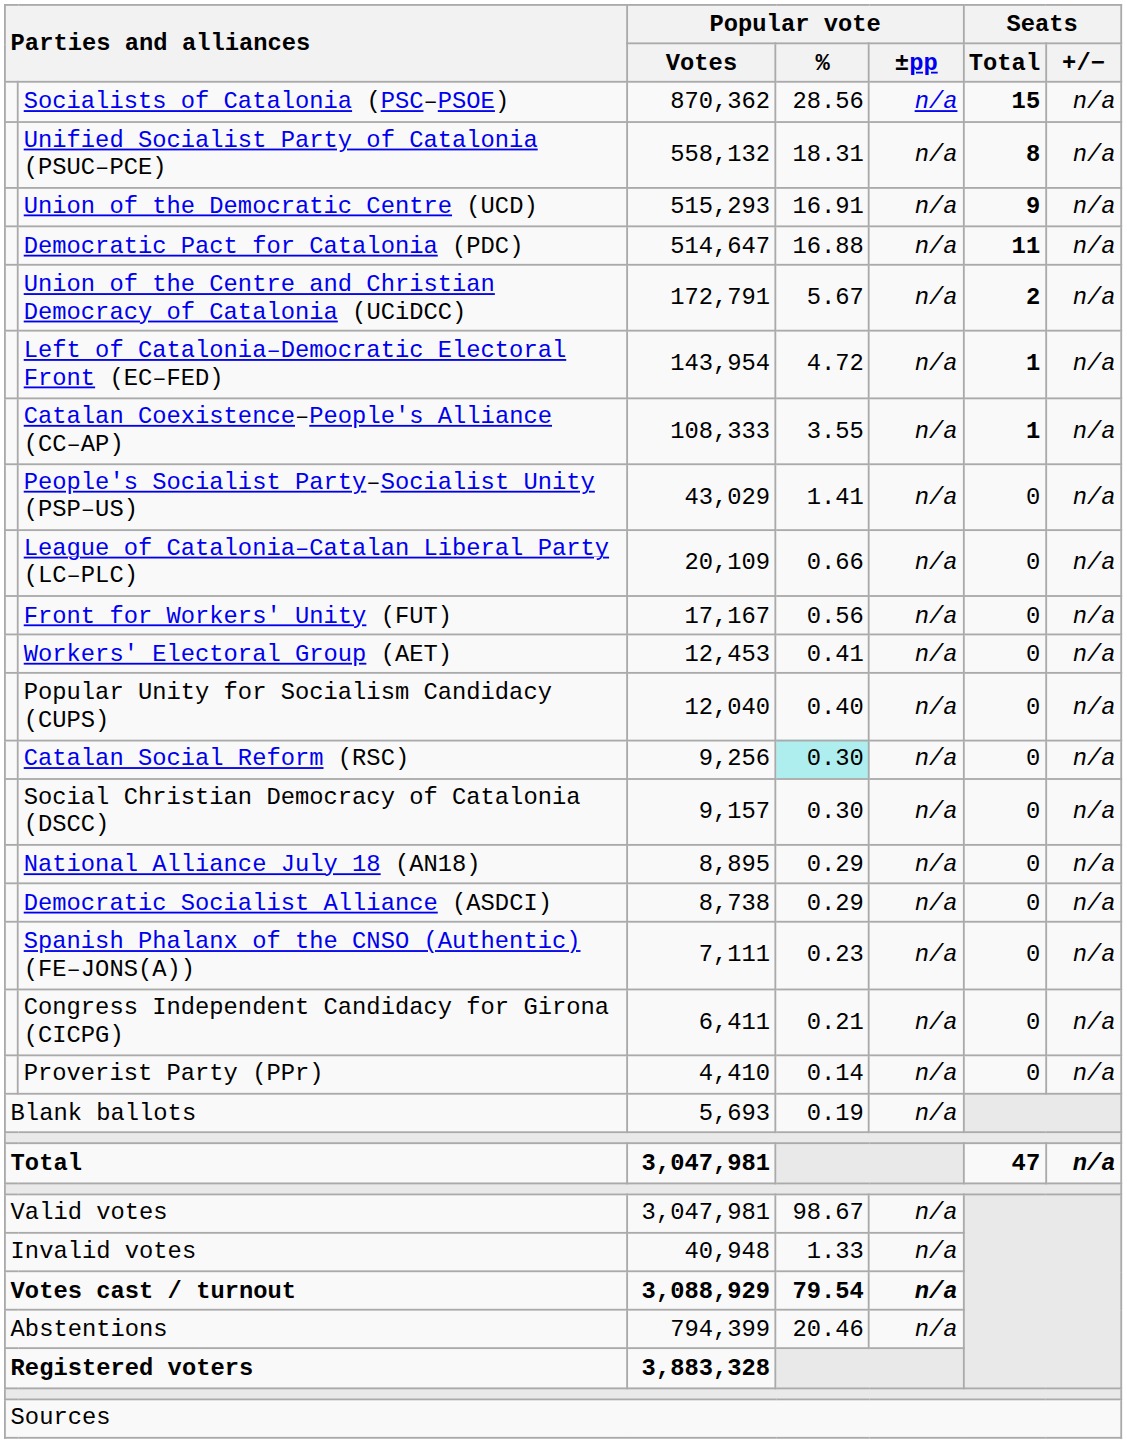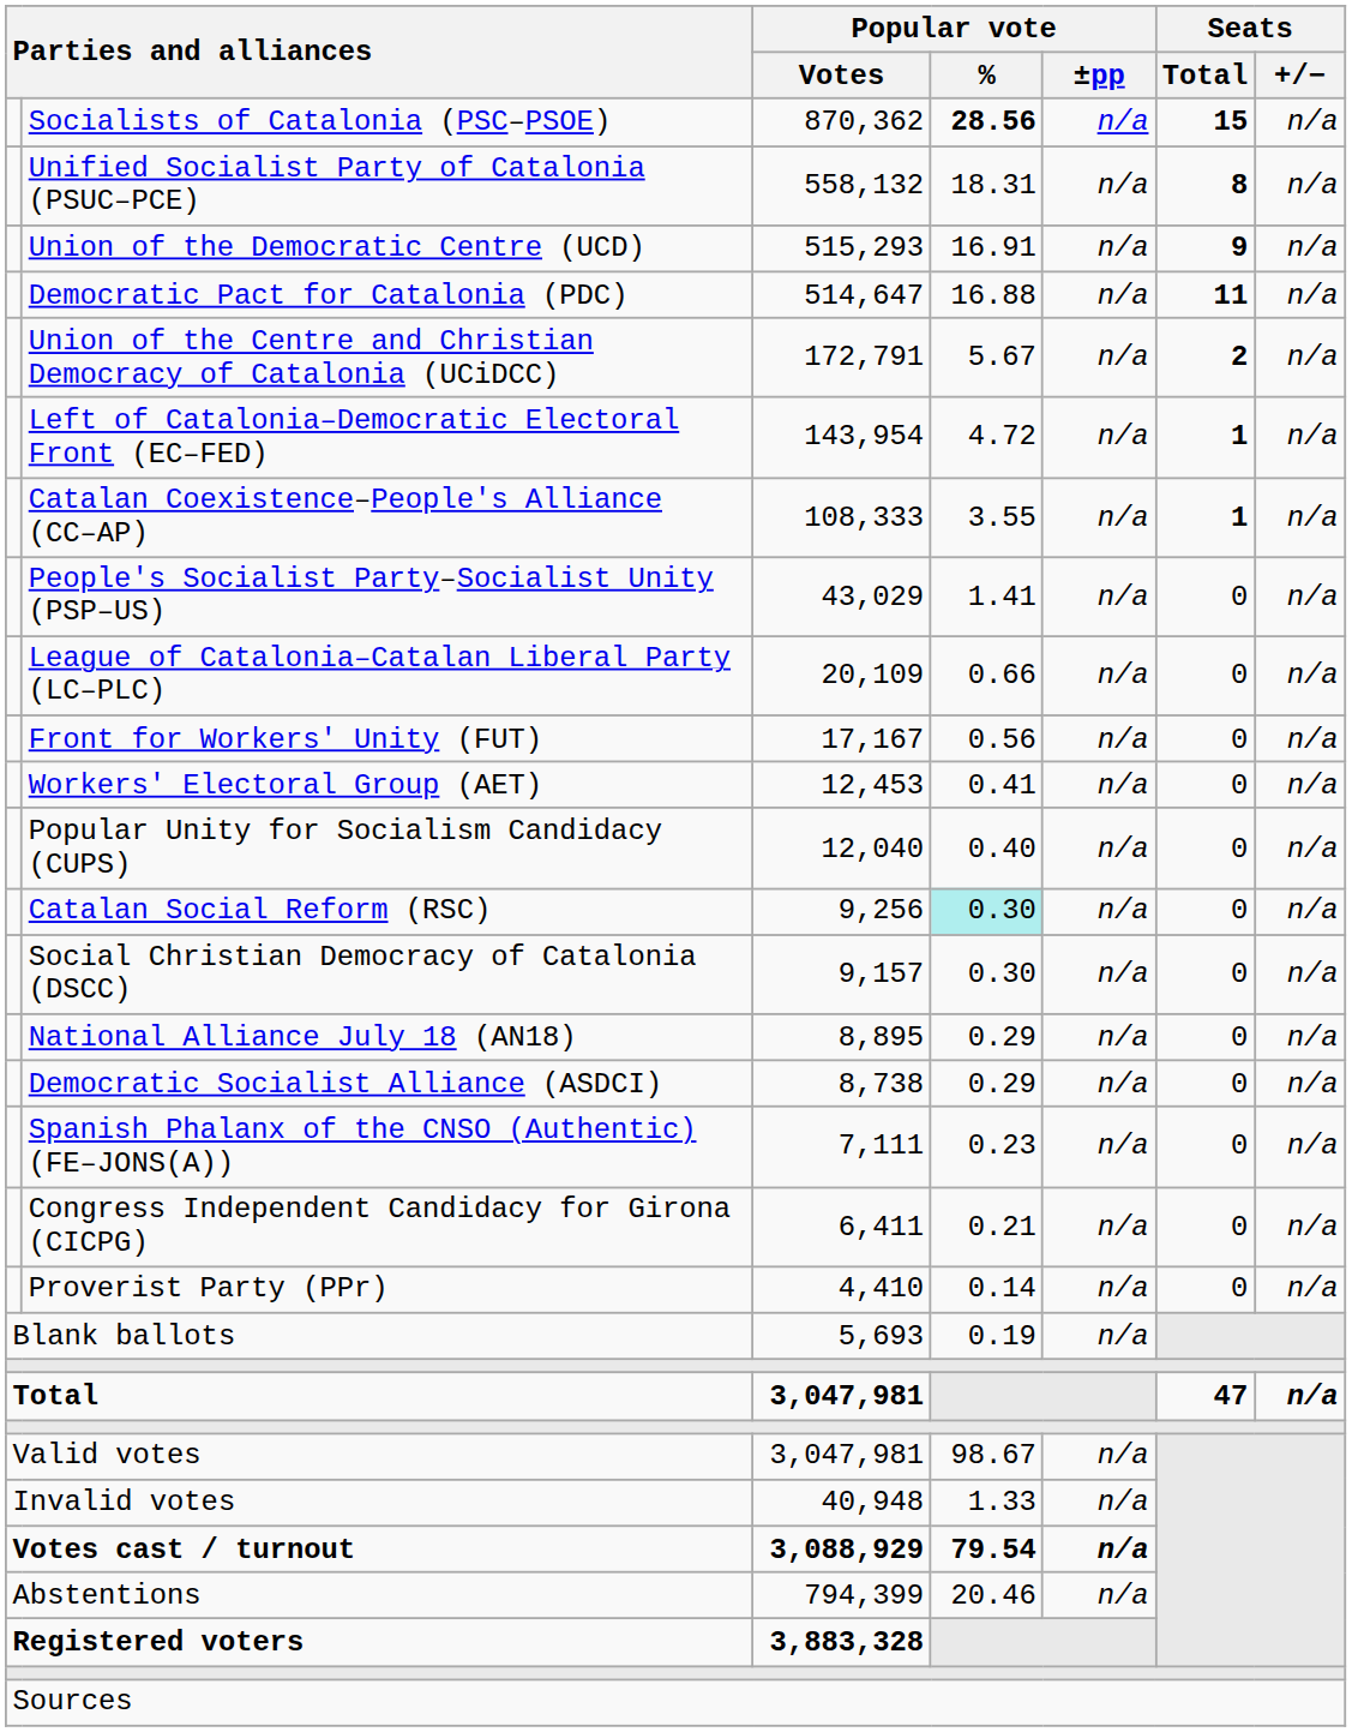Socialists of Catalonia (PSC–PSOE) | Popular vote / %: normal -> bold
